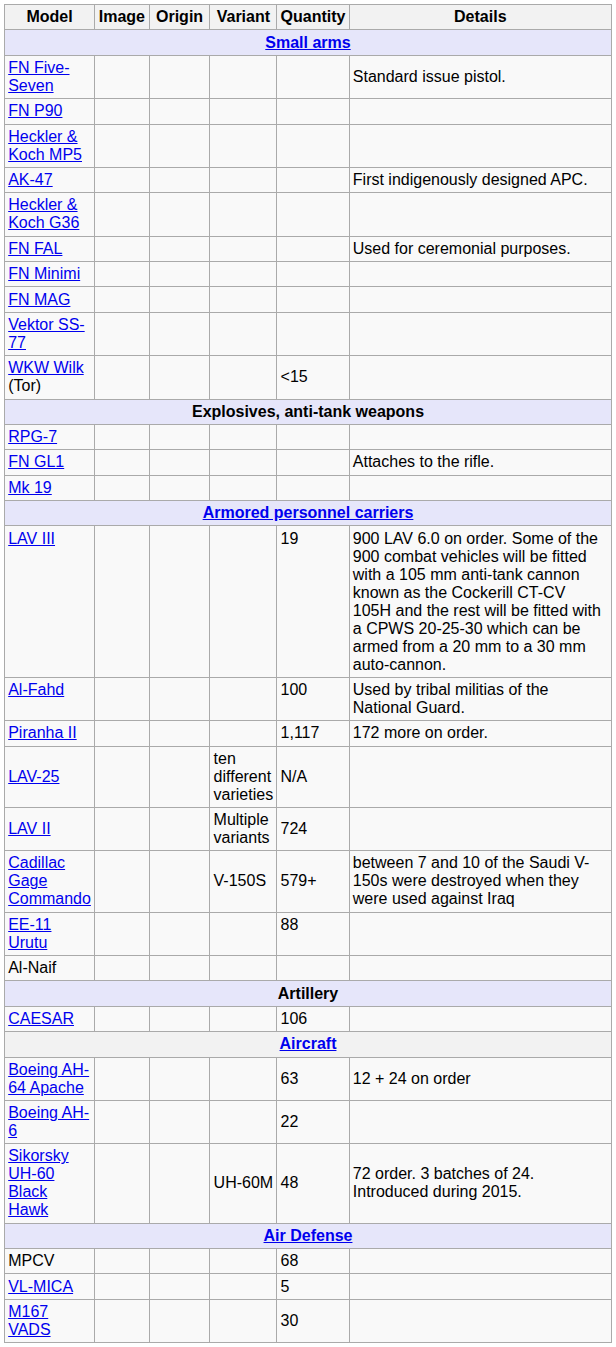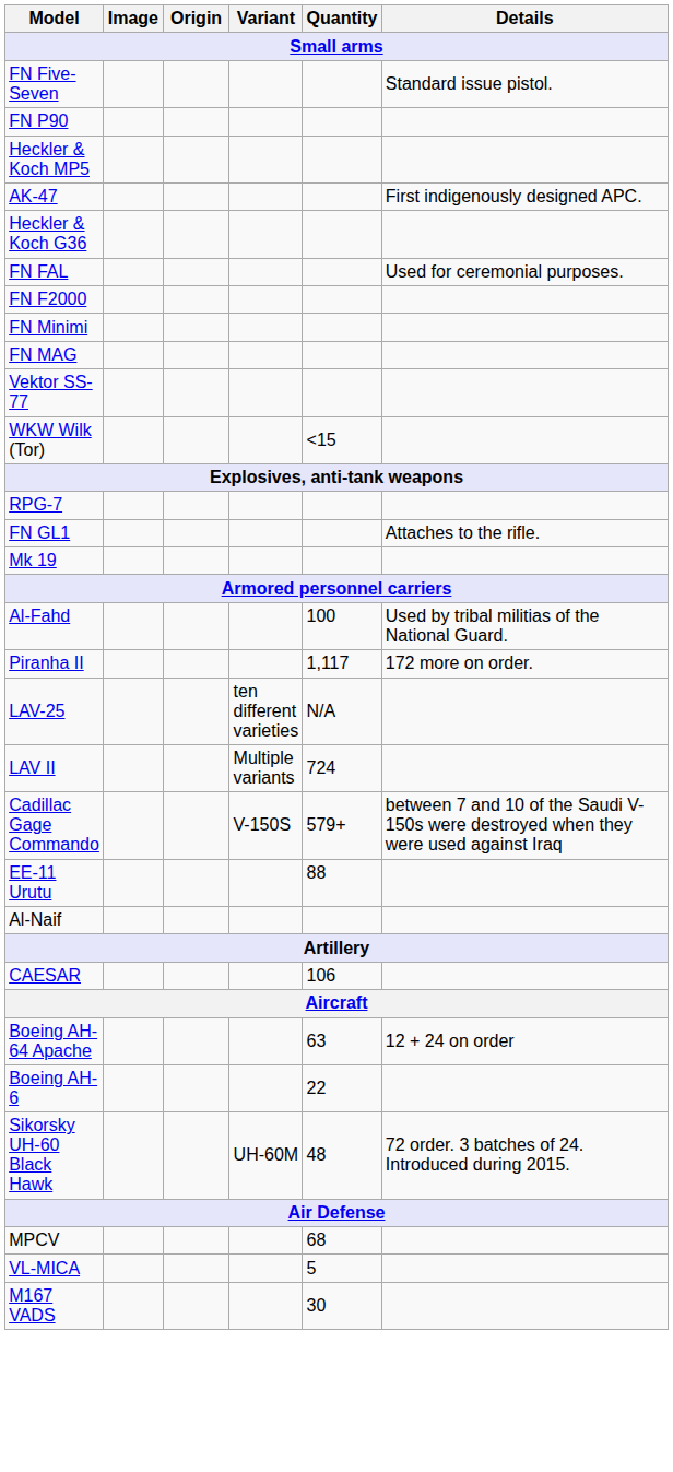+ row: FN F2000
- row: LAV III | 19 | 900 LAV 6.0 on order. Some of the 900 combat vehicles will be fitted with a 105 mm anti-tank cannon known as the Cockerill CT-CV 105H and the rest will be fitted with a CPWS 20-25-30 which can be armed from a 20 mm to a 30 mm auto-cannon.
